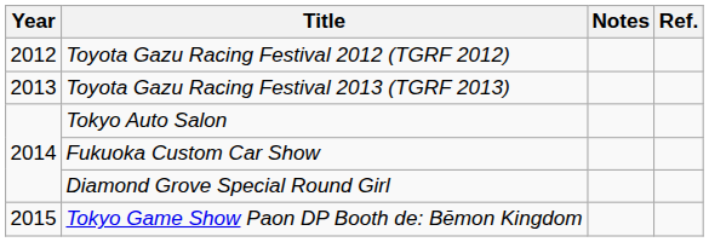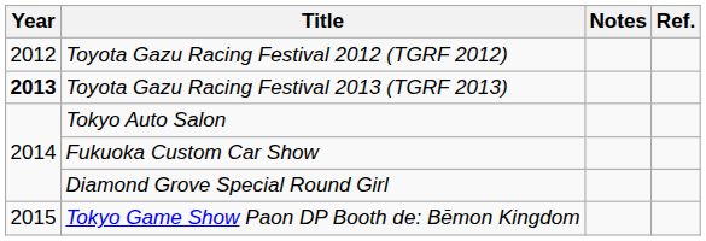Toyota Gazu Racing Festival 2013 (TGRF 2013) | Year: normal -> bold
